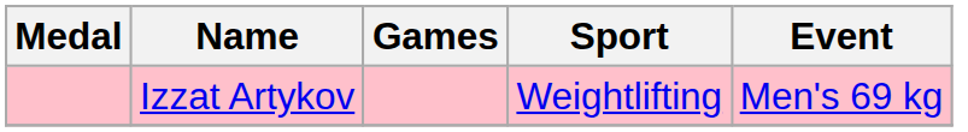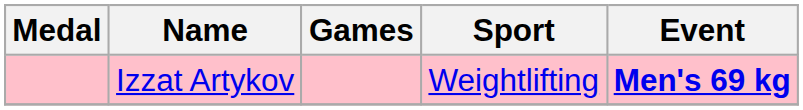Izzat Artykov | Event: normal -> bold
